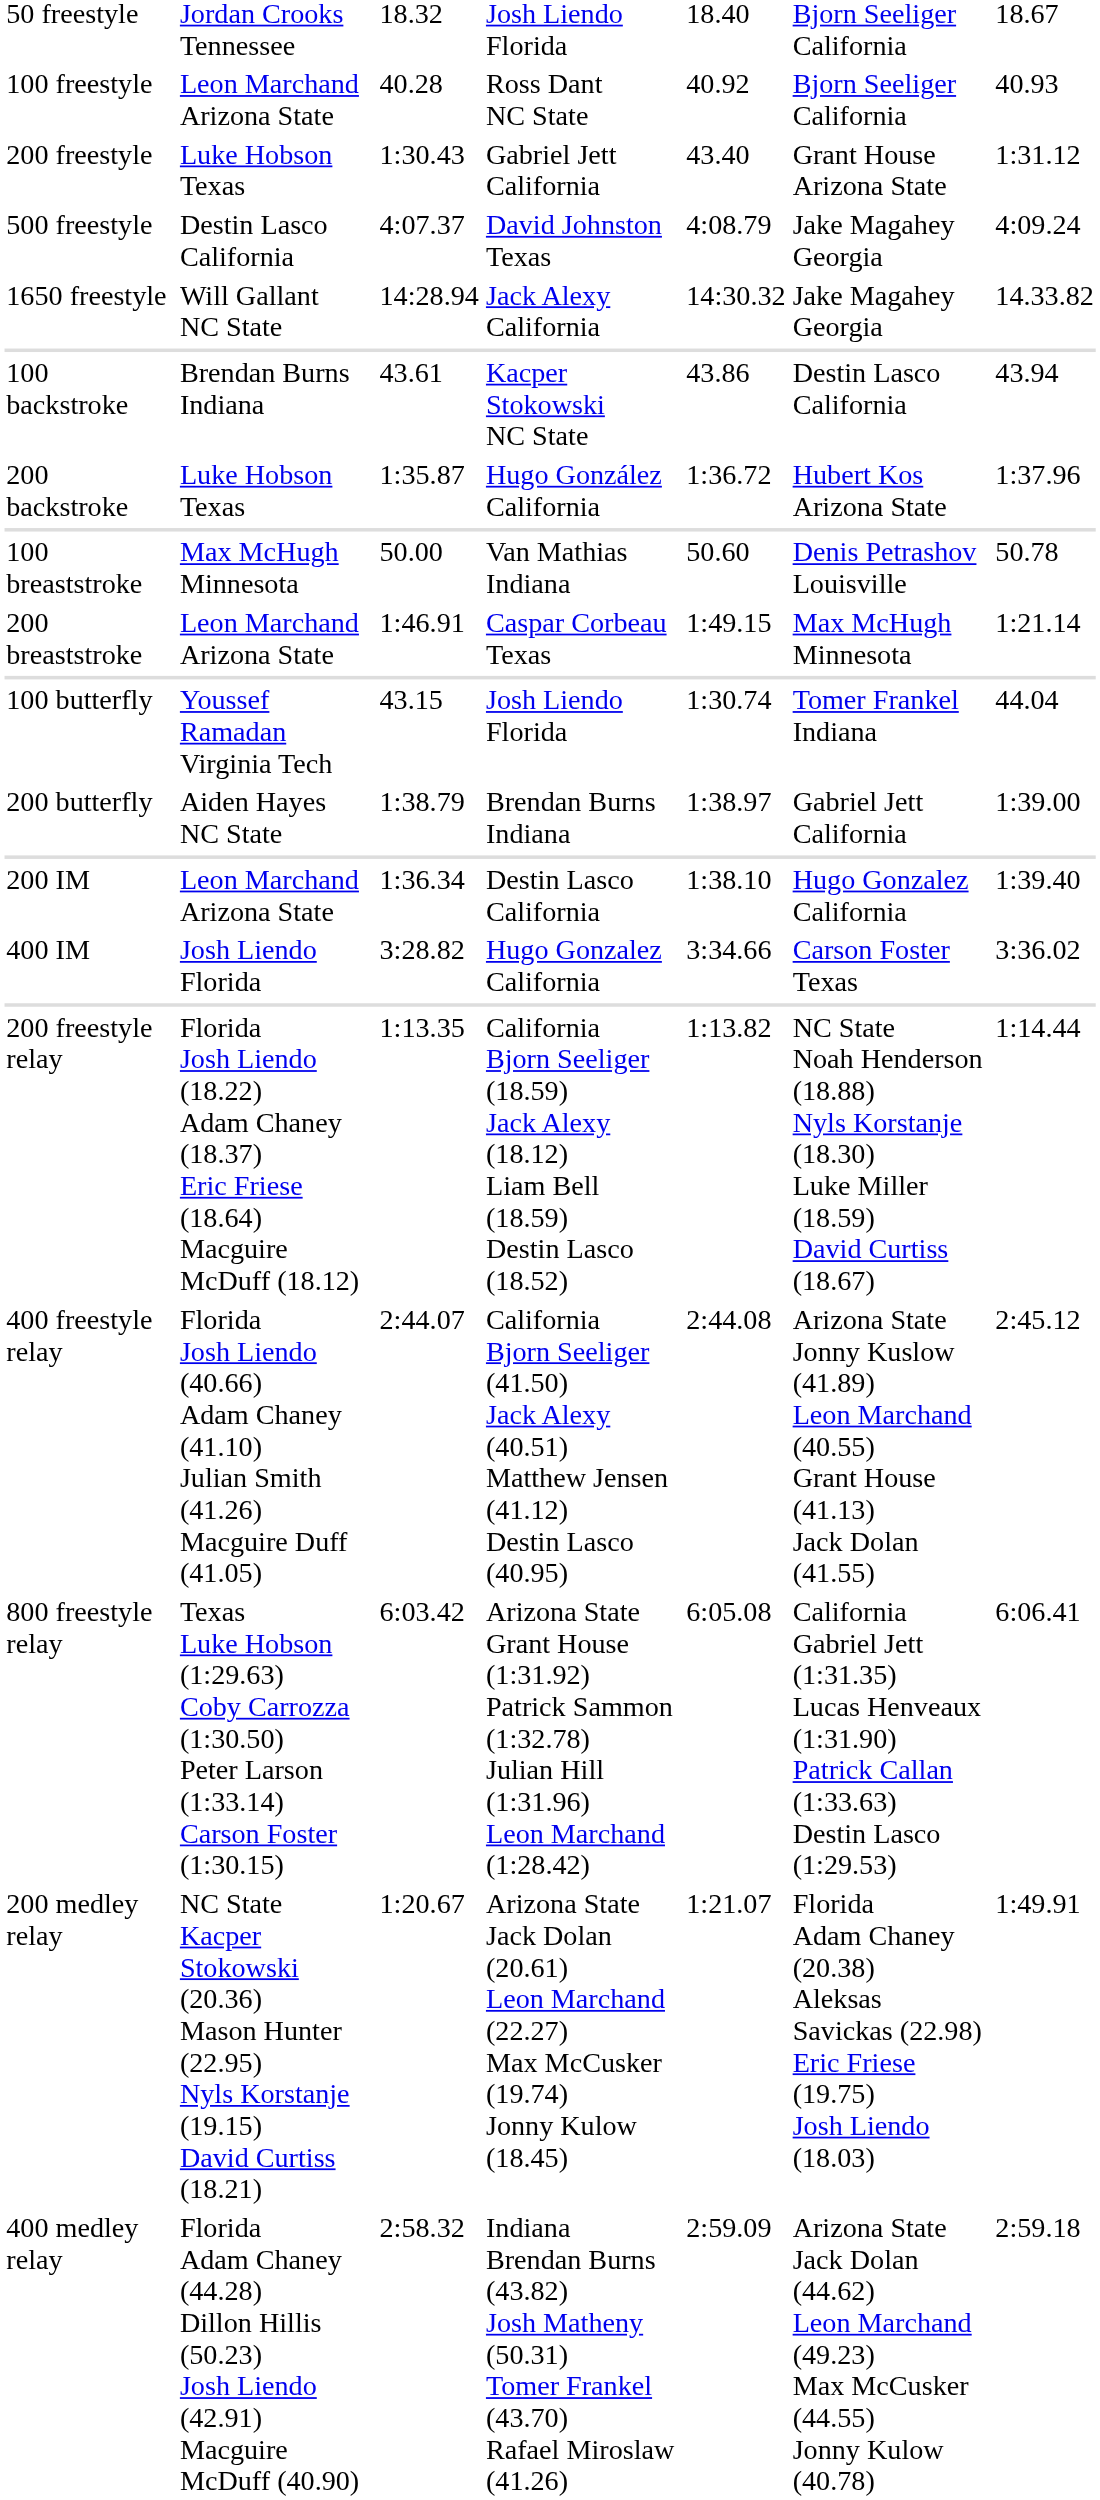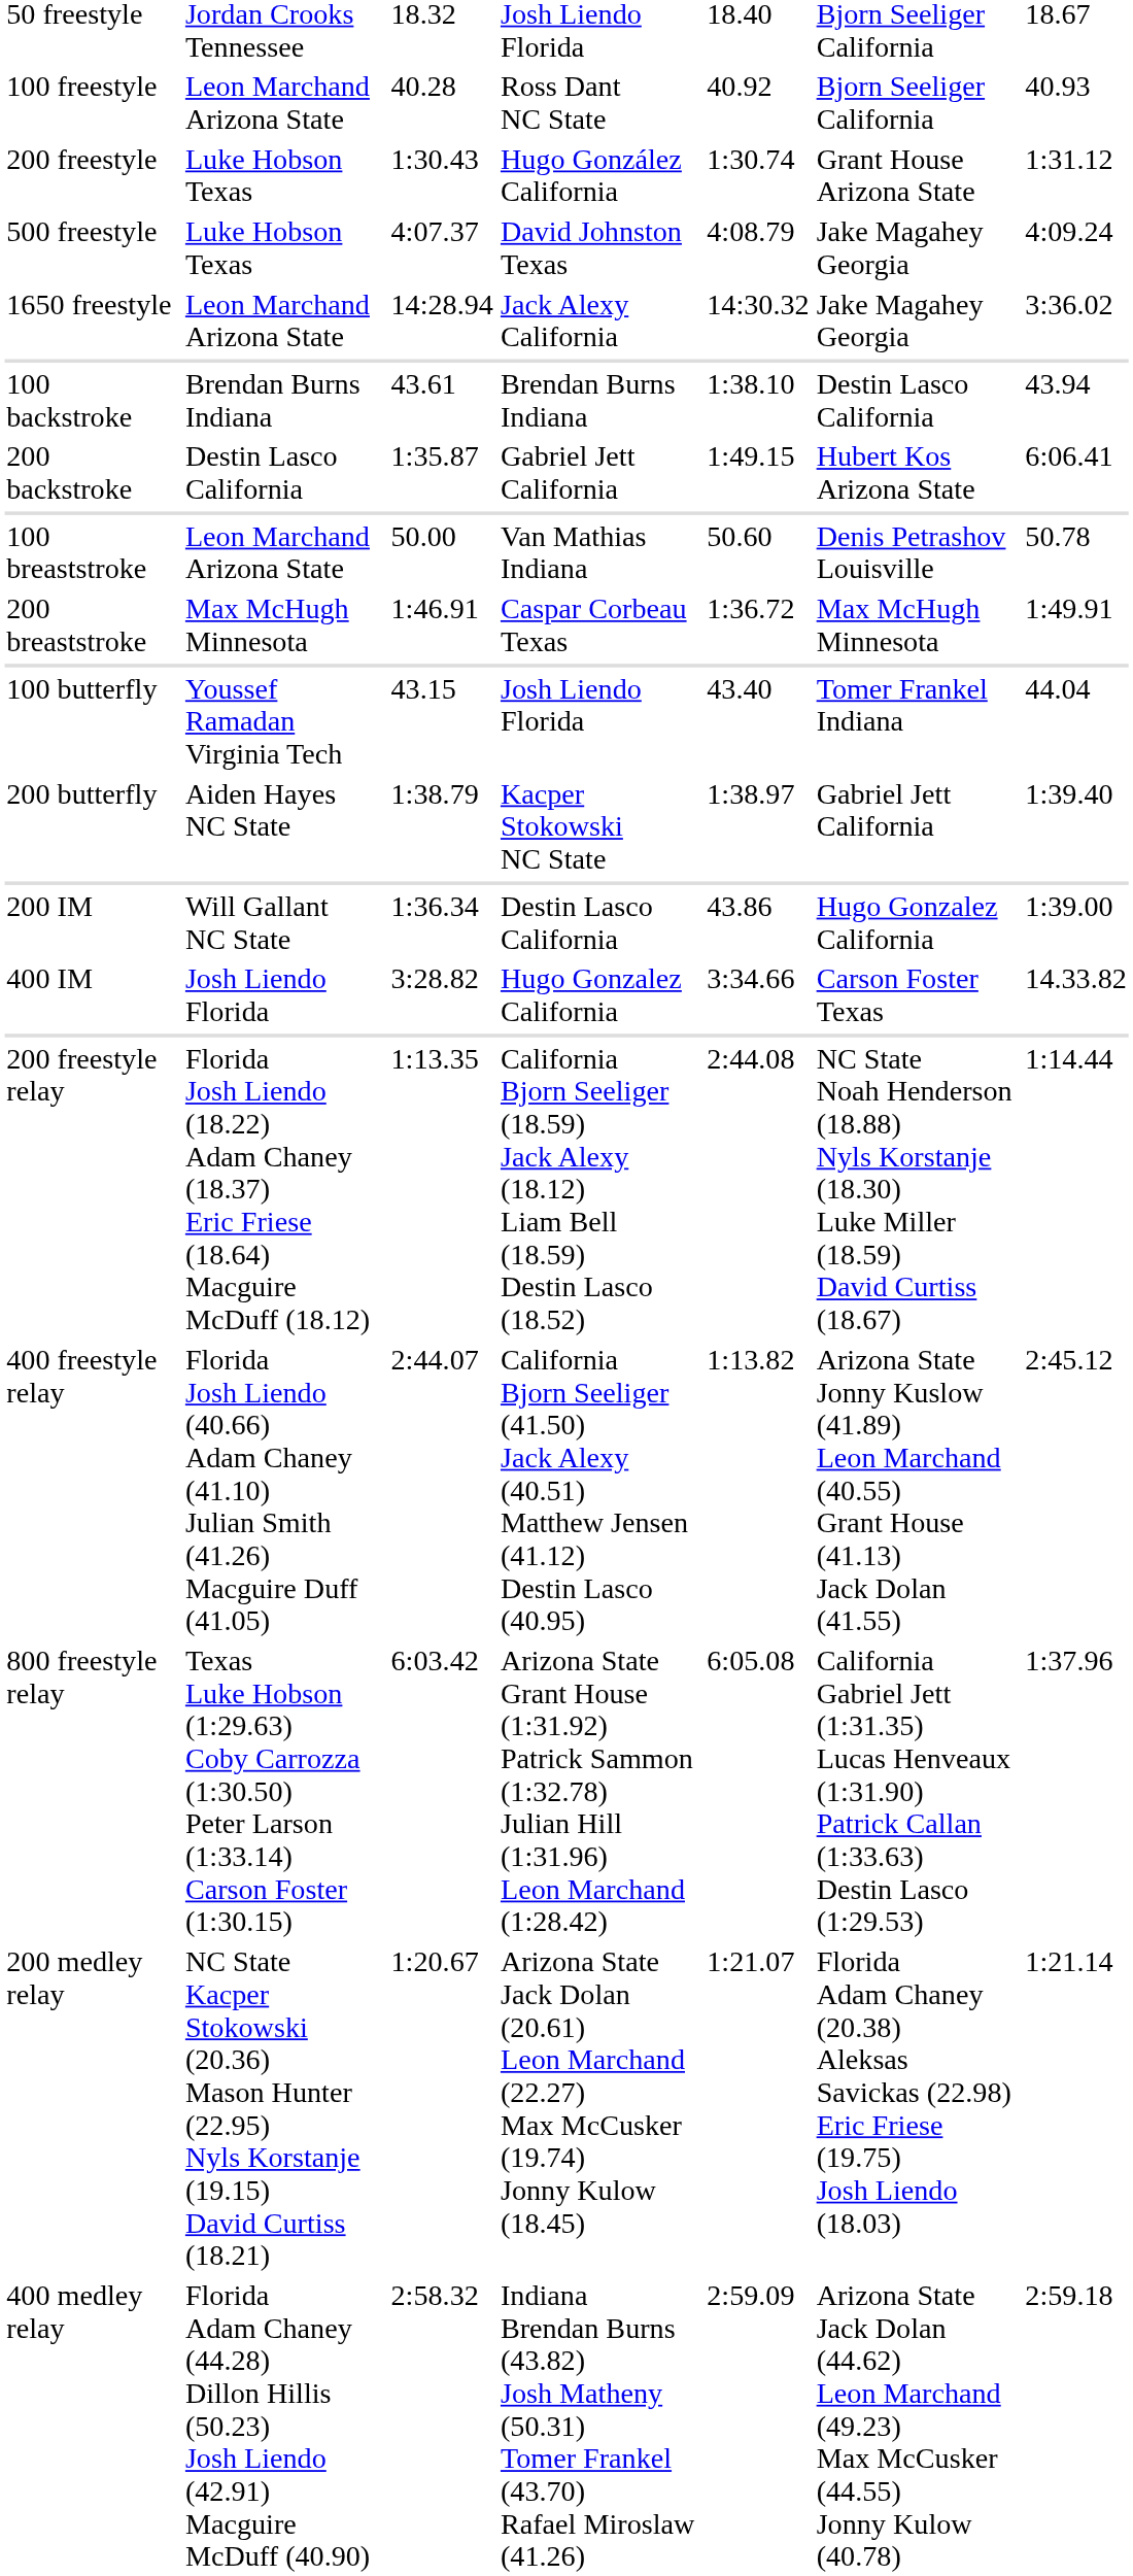200 freestyle | column 4: Gabriel Jett California -> Hugo González California
200 freestyle | column 5: 43.40 -> 1:30.74
500 freestyle | column 2: Destin Lasco California -> Luke Hobson Texas
1650 freestyle | column 2: Will Gallant NC State -> Leon Marchand Arizona State
1650 freestyle | column 7: 14.33.82 -> 3:36.02
100 backstroke | column 4: Kacper Stokowski NC State -> Brendan Burns Indiana
100 backstroke | column 5: 43.86 -> 1:38.10
200 backstroke | column 2: Luke Hobson Texas -> Destin Lasco California
200 backstroke | column 4: Hugo González California -> Gabriel Jett California
200 backstroke | column 5: 1:36.72 -> 1:49.15
200 backstroke | column 7: 1:37.96 -> 6:06.41
100 breaststroke | column 2: Max McHugh Minnesota -> Leon Marchand Arizona State
200 breaststroke | column 2: Leon Marchand Arizona State -> Max McHugh Minnesota
200 breaststroke | column 5: 1:49.15 -> 1:36.72
200 breaststroke | column 7: 1:21.14 -> 1:49.91
100 butterfly | column 5: 1:30.74 -> 43.40
200 butterfly | column 4: Brendan Burns Indiana -> Kacper Stokowski NC State
200 butterfly | column 7: 1:39.00 -> 1:39.40
200 IM | column 2: Leon Marchand Arizona State -> Will Gallant NC State
200 IM | column 5: 1:38.10 -> 43.86
200 IM | column 7: 1:39.40 -> 1:39.00
400 IM | column 7: 3:36.02 -> 14.33.82
200 freestyle relay | column 5: 1:13.82 -> 2:44.08
400 freestyle relay | column 5: 2:44.08 -> 1:13.82
800 freestyle relay | column 7: 6:06.41 -> 1:37.96
200 medley relay | column 7: 1:49.91 -> 1:21.14
